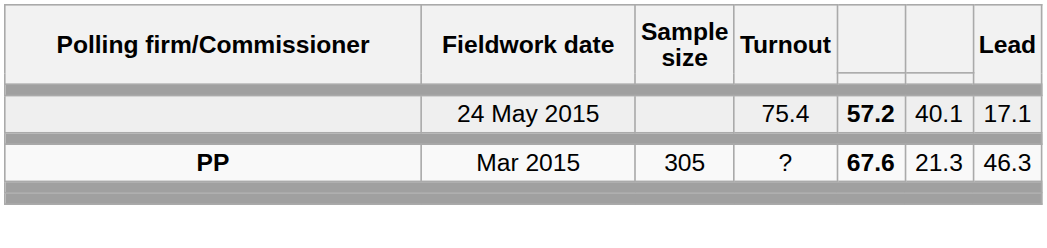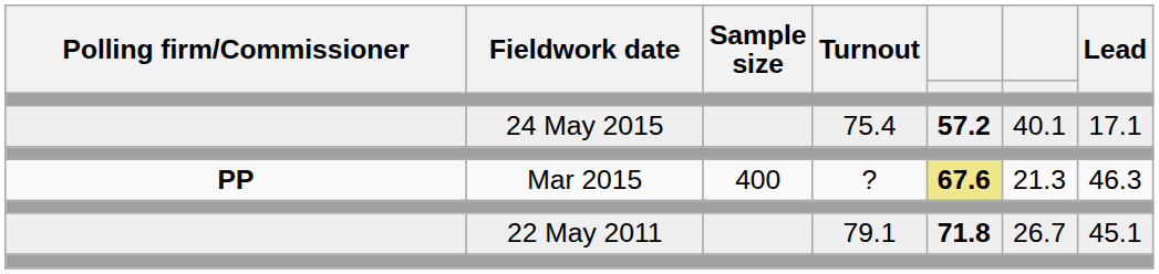Mar 2015 | Sample size: 305 -> 400
Mar 2015 | column 5: no background -> khaki background
+ row: 22 May 2011 | 79.1 | 71.8 | 26.7 | 45.1
